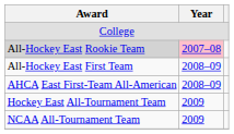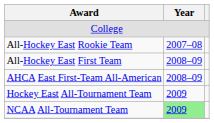All-Hockey East Rookie Team | Award: lightgrey background -> no background
All-Hockey East Rookie Team | Year: pink background -> no background
NCAA All-Tournament Team | Year: no background -> lightgreen background
